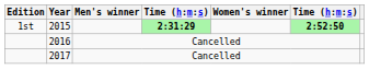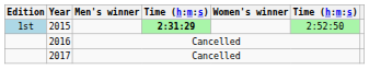2015 | Edition: no background -> lightblue background
2015 | column 6: bold -> normal
